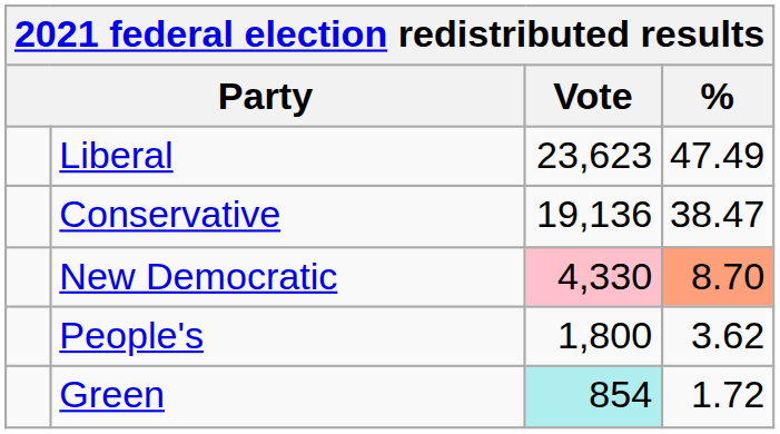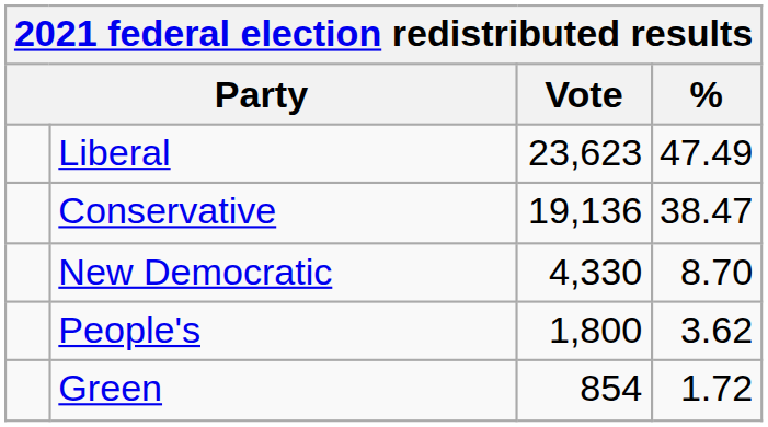New Democratic | Vote: pink background -> no background
New Democratic | %: lightsalmon background -> no background
Green | Vote: paleturquoise background -> no background
